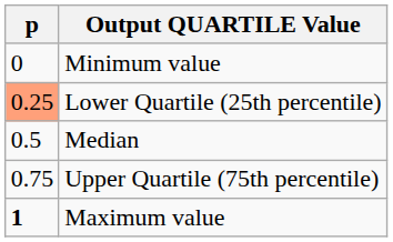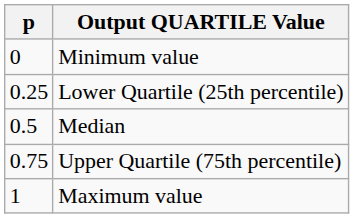Lower Quartile (25th percentile) | p: lightsalmon background -> no background
Maximum value | p: bold -> normal
